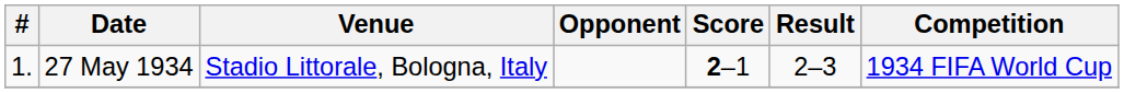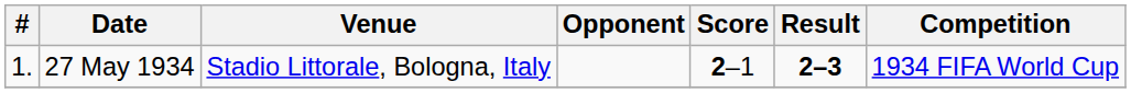27 May 1934 | Result: normal -> bold
